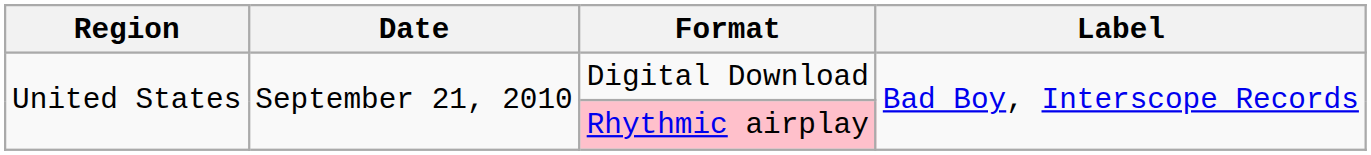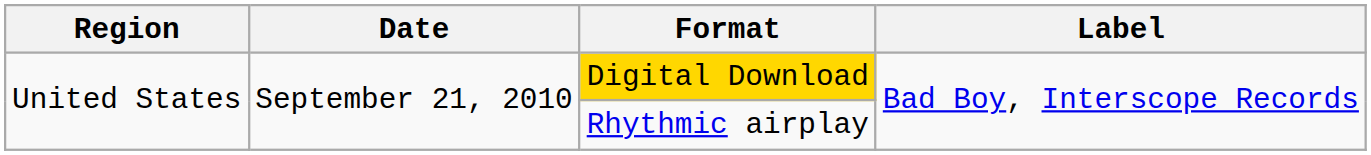Digital Download | Format: no background -> gold background
Rhythmic airplay | Format: pink background -> no background
